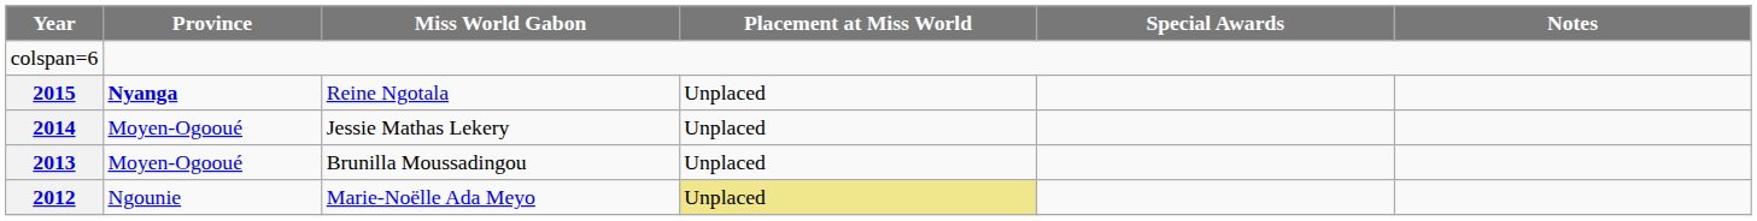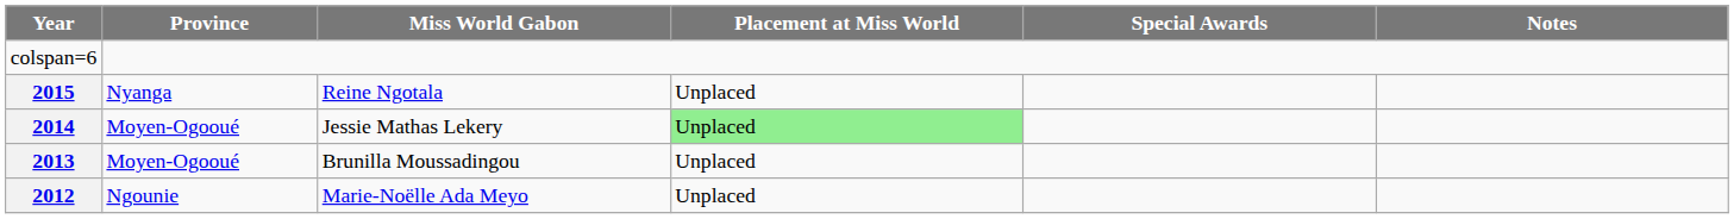Reine Ngotala | Province: bold -> normal
Jessie Mathas Lekery | Placement at Miss World: no background -> lightgreen background
Marie-Noëlle Ada Meyo | Placement at Miss World: khaki background -> no background
